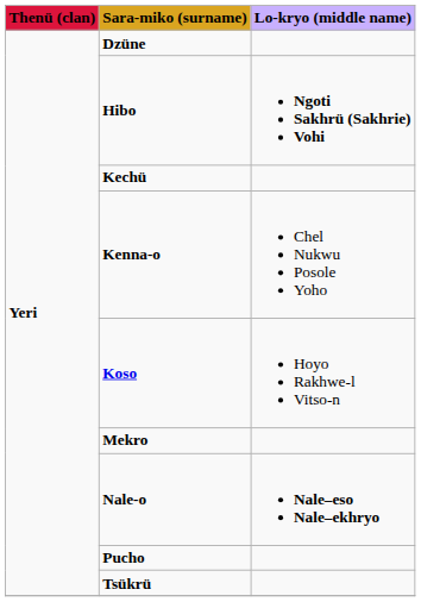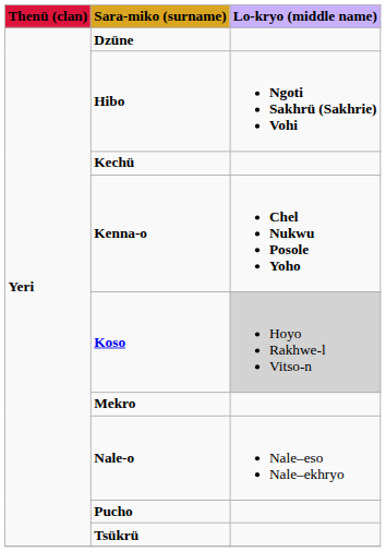Kenna-o | Lo-kryo (middle name): normal -> bold
Koso | Lo-kryo (middle name): no background -> lightgrey background
Nale-o | Lo-kryo (middle name): bold -> normal
